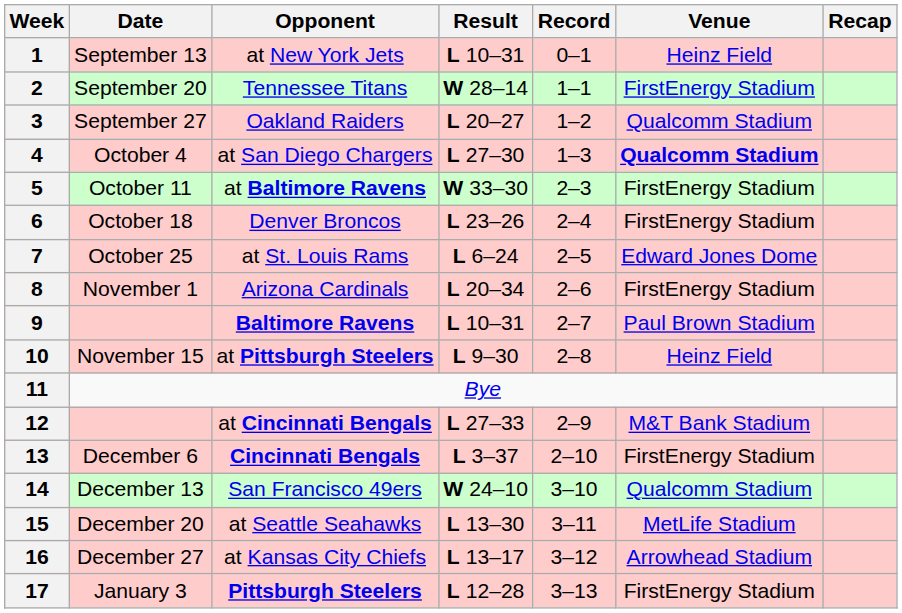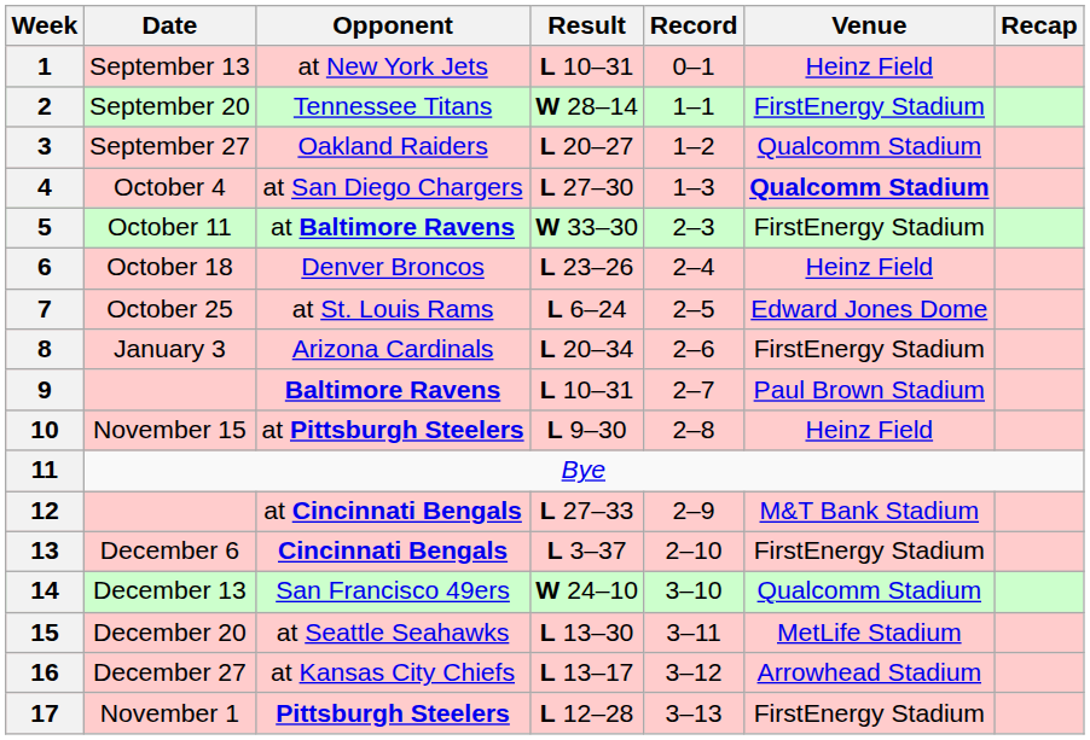6 | Venue: FirstEnergy Stadium -> Heinz Field
8 | Date: November 1 -> January 3
17 | Date: January 3 -> November 1
